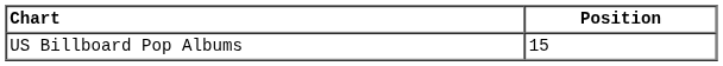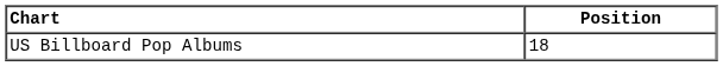US Billboard Pop Albums | Position: 15 -> 18
